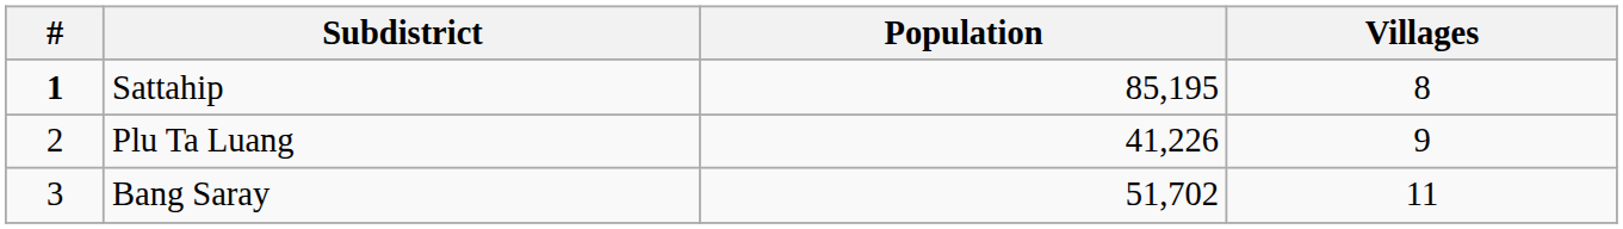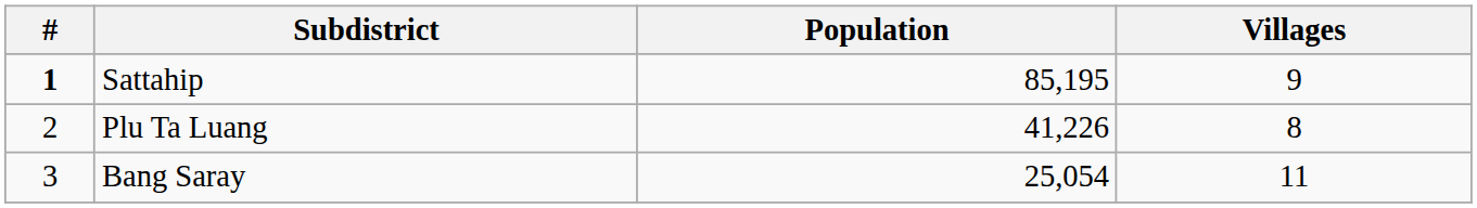Sattahip | Villages: 8 -> 9
Plu Ta Luang | Villages: 9 -> 8
Bang Saray | Population: 51,702 -> 25,054
